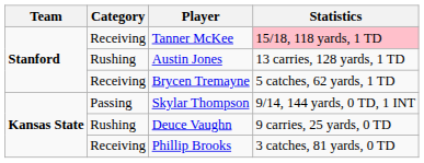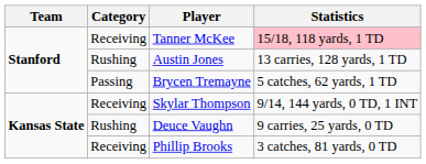Brycen Tremayne | Category: Receiving -> Passing
Skylar Thompson | Category: Passing -> Receiving
